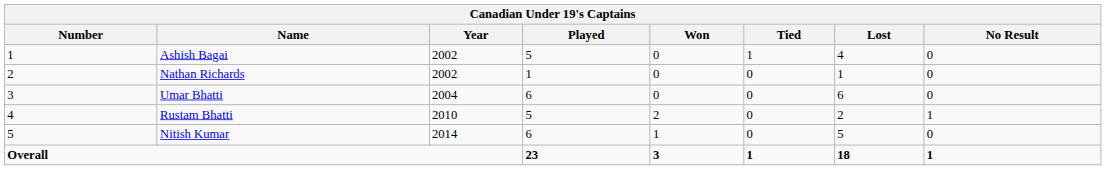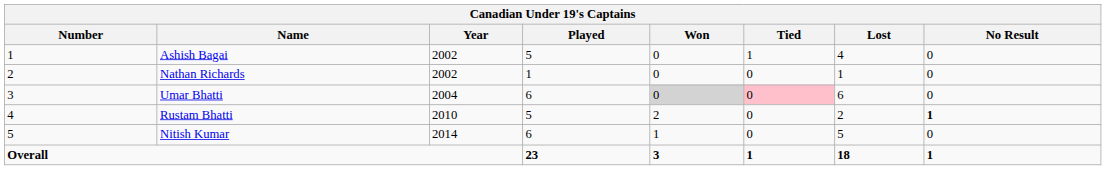Umar Bhatti | Won: no background -> lightgrey background
Umar Bhatti | Tied: no background -> pink background
Rustam Bhatti | No Result: normal -> bold
